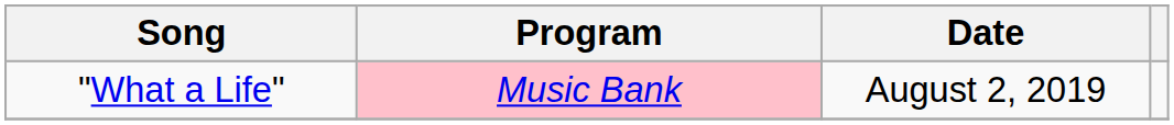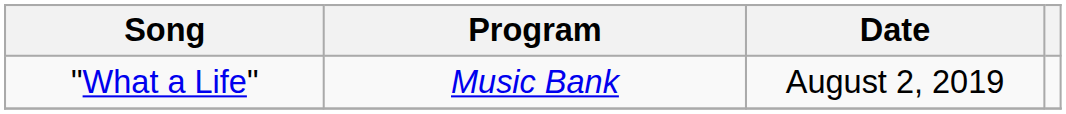"What a Life" | Program: pink background -> no background
